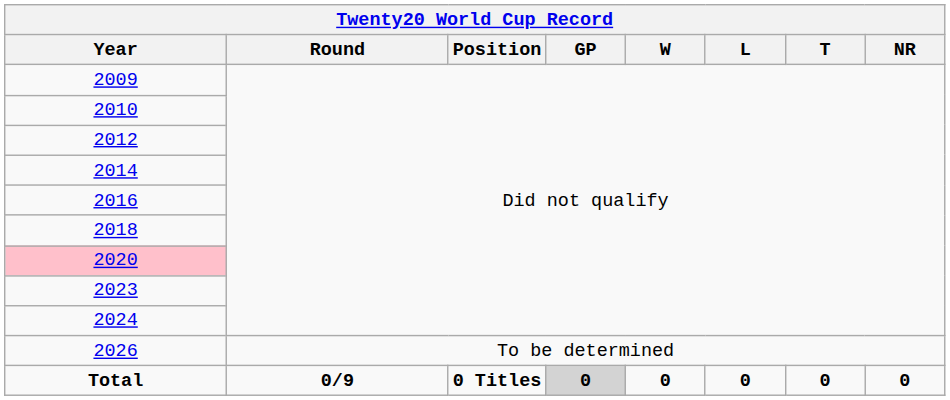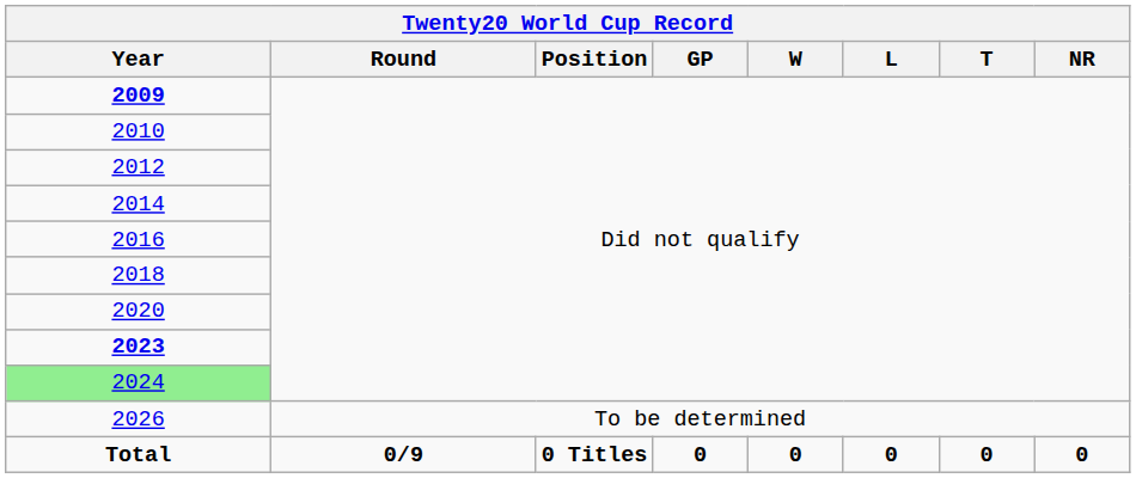2009 | Twenty20 World Cup Record / Year: normal -> bold
2020 | Twenty20 World Cup Record / Year: pink background -> no background
2023 | Twenty20 World Cup Record / Year: normal -> bold
2024 | Twenty20 World Cup Record / Year: no background -> lightgreen background
Total | Twenty20 World Cup Record / GP: lightgrey background -> no background
